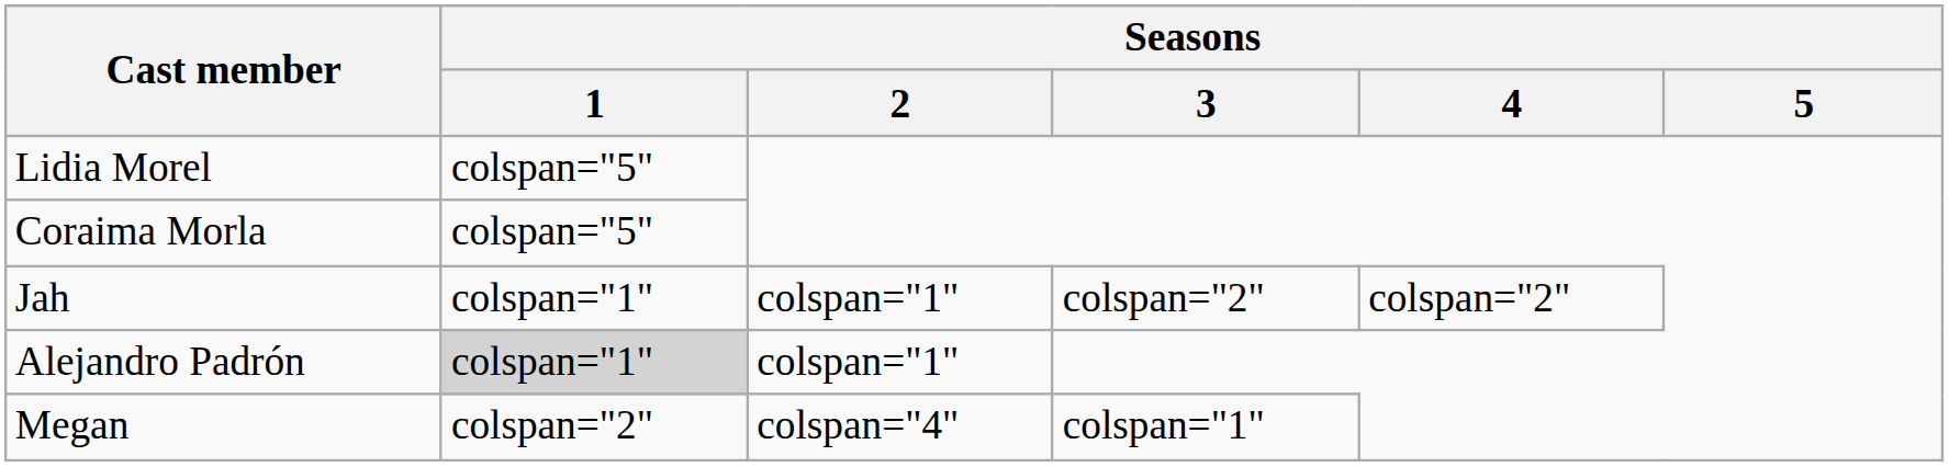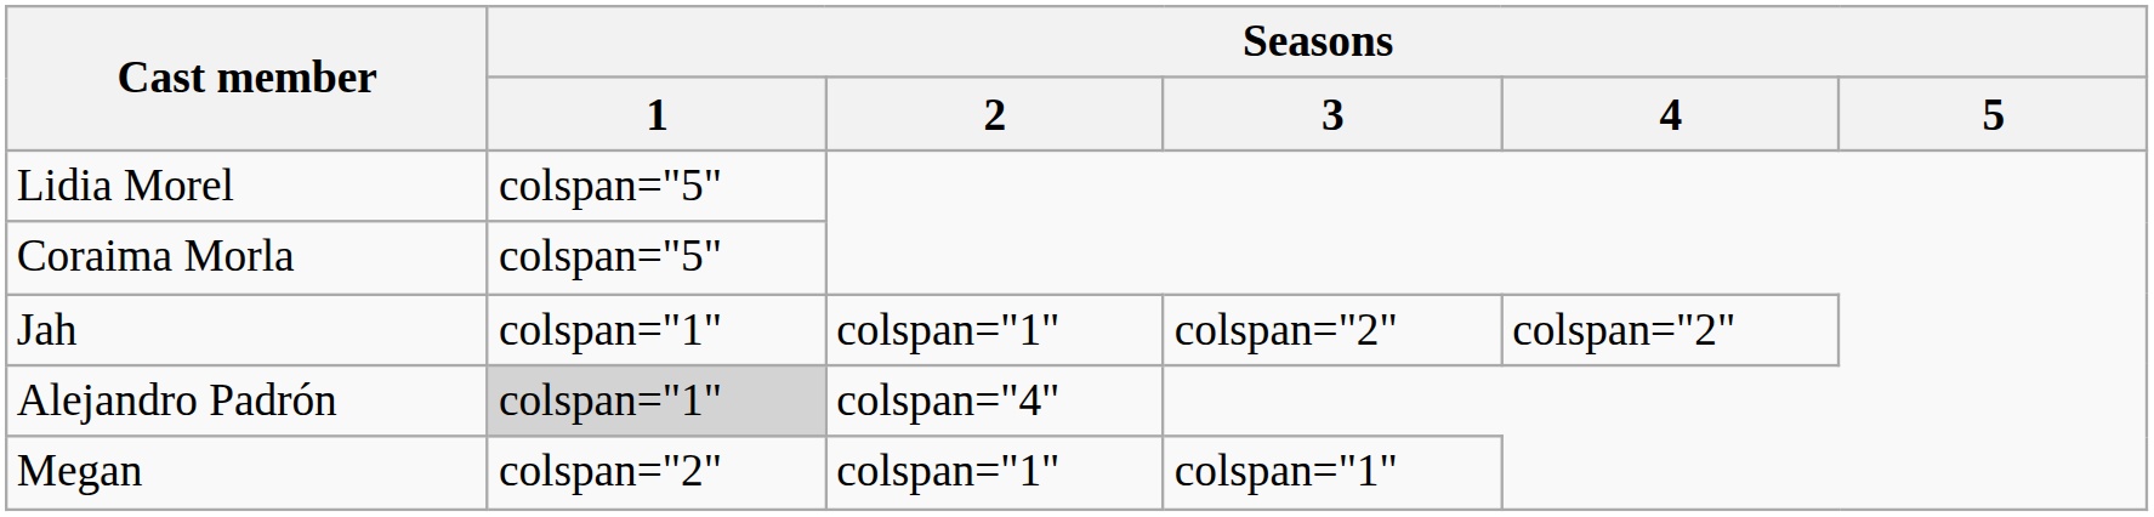Alejandro Padrón | Seasons / 2: colspan="1" -> colspan="4"
Megan | Seasons / 2: colspan="4" -> colspan="1"
